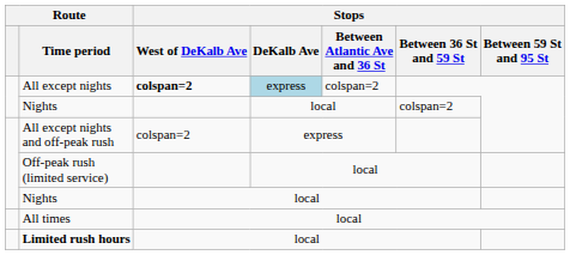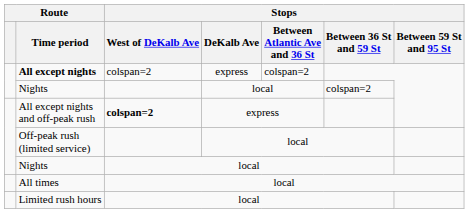All except nights | Route / Time period: normal -> bold
All except nights | Stops / West of DeKalb Ave: bold -> normal
All except nights | Stops / DeKalb Ave: lightblue background -> no background
All except nights and off-peak rush | Stops / West of DeKalb Ave: normal -> bold
Limited rush hours | Route / Time period: bold -> normal
